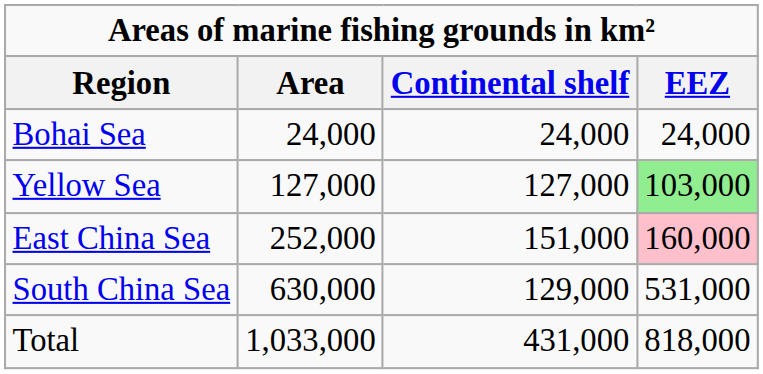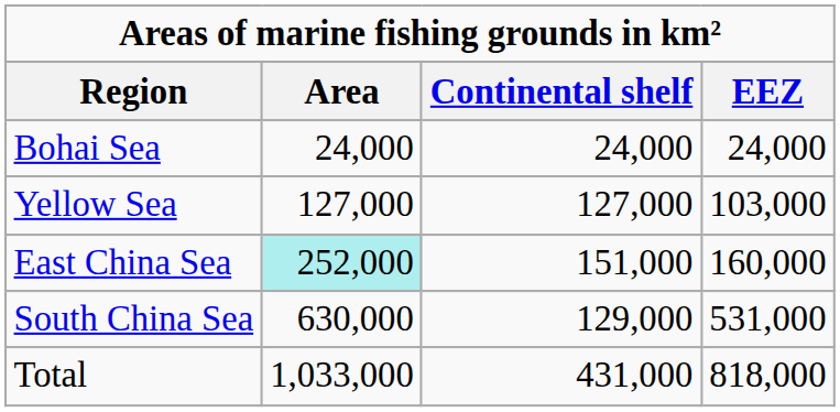Yellow Sea | EEZ: lightgreen background -> no background
East China Sea | Area: no background -> paleturquoise background
East China Sea | EEZ: pink background -> no background
